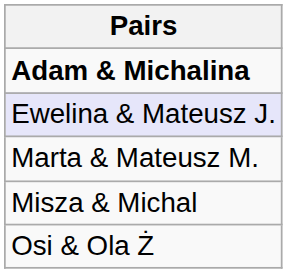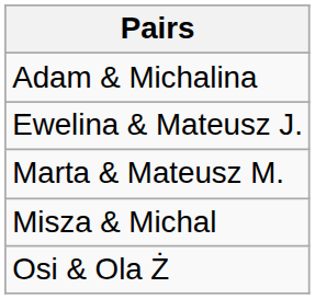row 2 | column 1: bold -> normal
row 3 | column 1: lavender background -> no background
